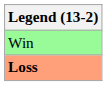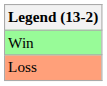row 3 | column 1: bold -> normal
